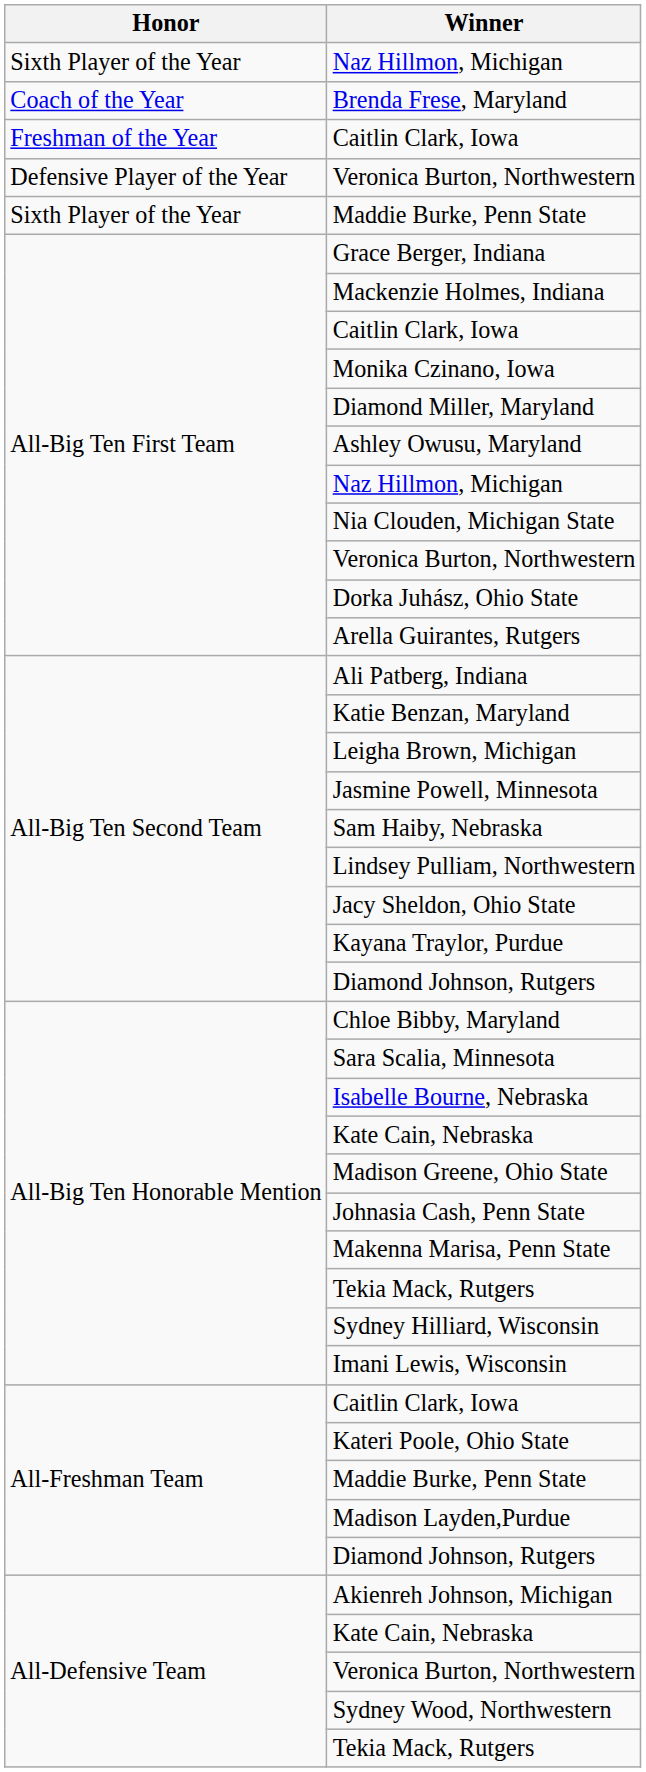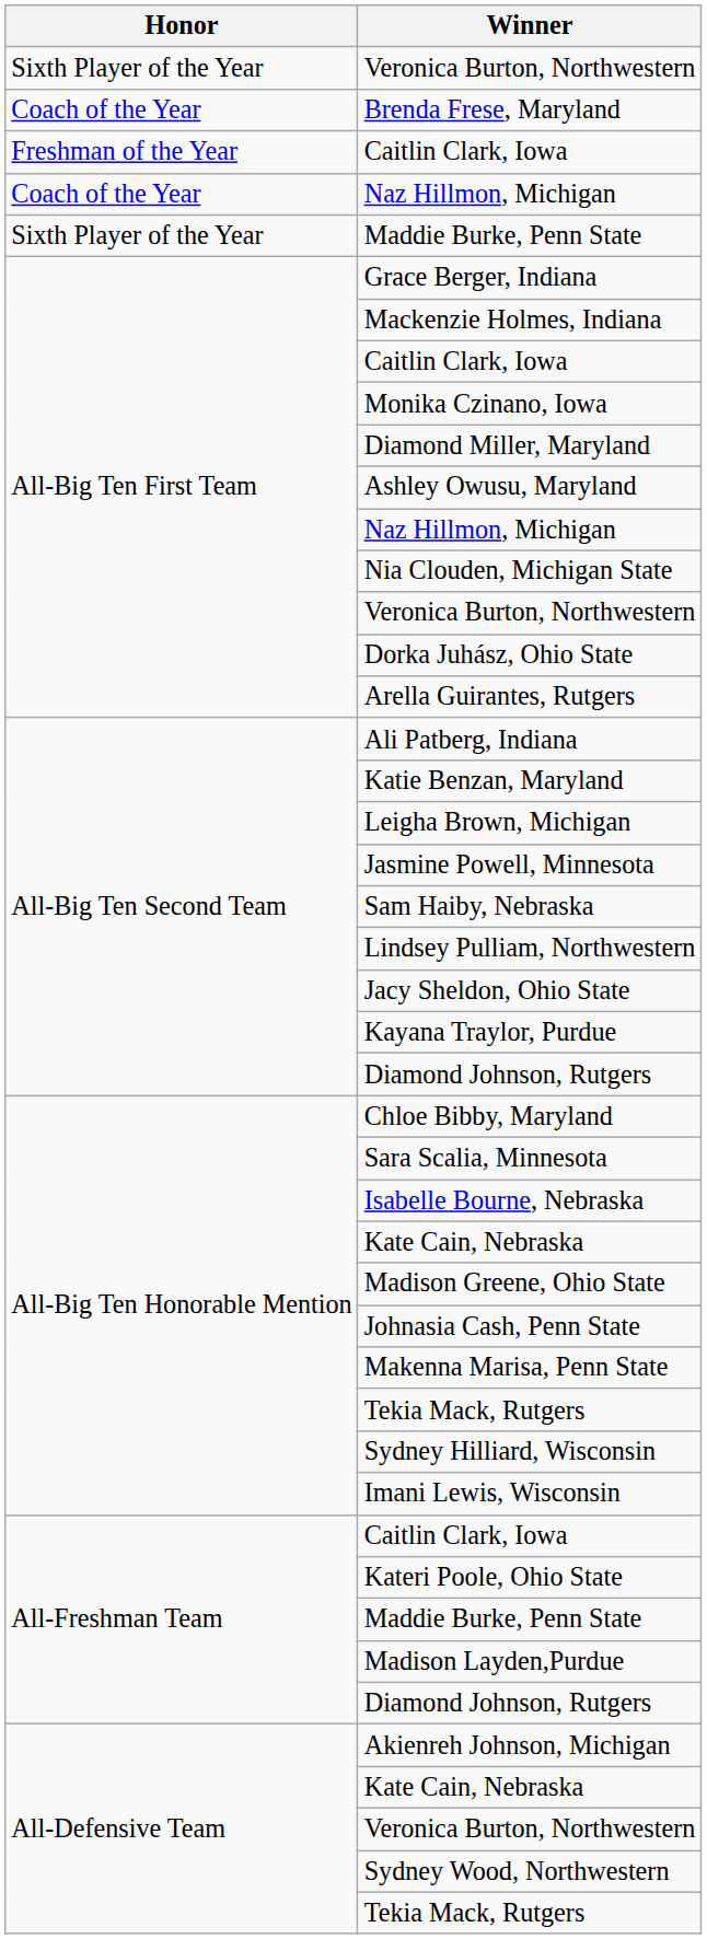row 2 | Winner: Naz Hillmon, Michigan -> Veronica Burton, Northwestern
row 5 | Honor: Defensive Player of the Year -> Coach of the Year
row 5 | Winner: Veronica Burton, Northwestern -> Naz Hillmon, Michigan
